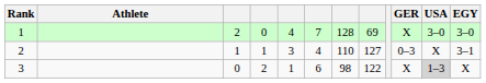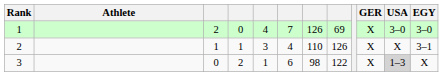row 2 | column 7: 128 -> 126
row 3 | column 8: 127 -> 126
row 3 | GER: 0–3 -> X
